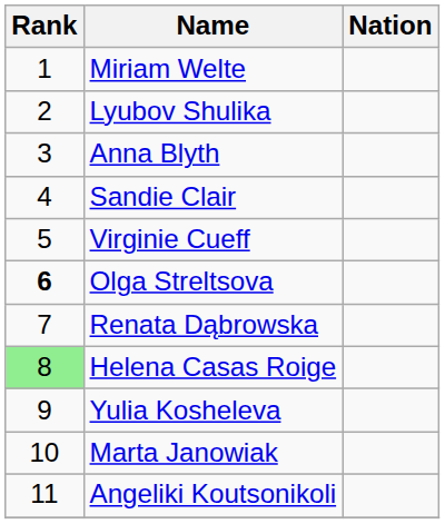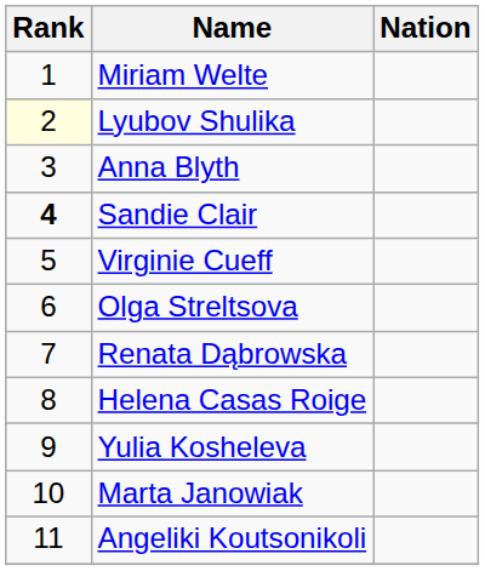Lyubov Shulika | Rank: no background -> lightyellow background
Sandie Clair | Rank: normal -> bold
Olga Streltsova | Rank: bold -> normal
Helena Casas Roige | Rank: lightgreen background -> no background
